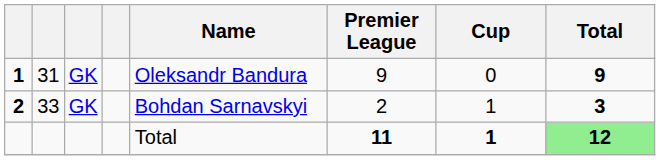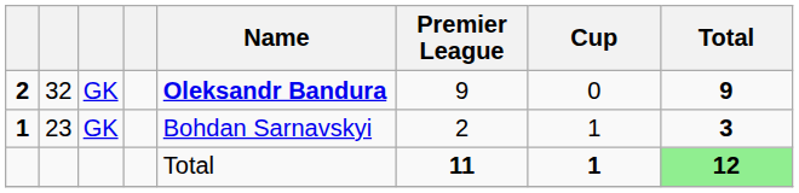row 2 | column 1: 1 -> 2
row 2 | column 2: 31 -> 32
row 2 | Name: normal -> bold
row 3 | column 1: 2 -> 1
row 3 | column 2: 33 -> 23
